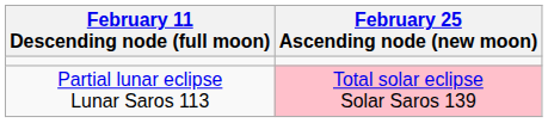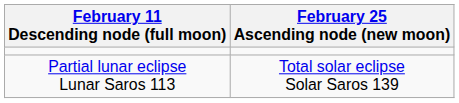row 3 | February 25 Ascending node (new moon): pink background -> no background
